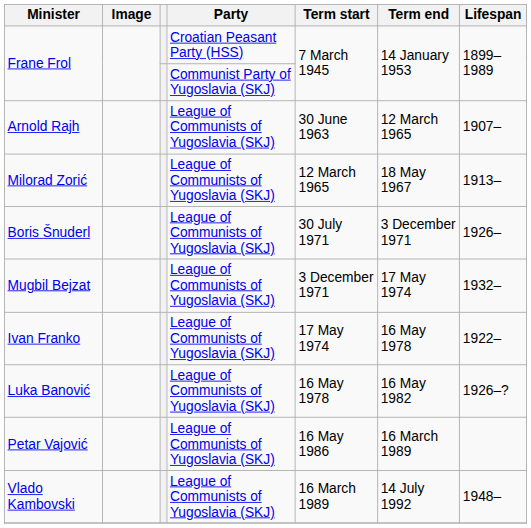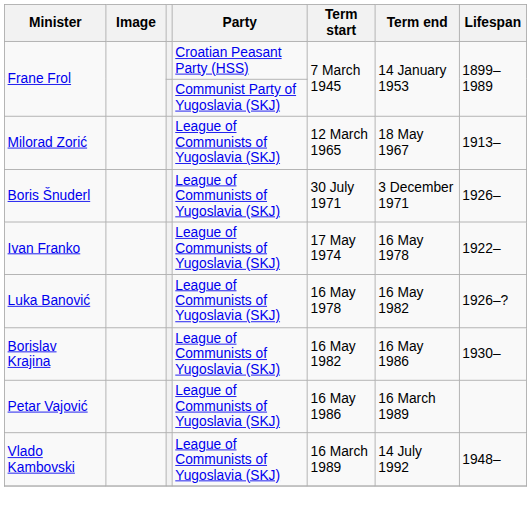- row: Arnold Rajh | League of Communists of Yugoslavia (SKJ) | 30 June 1963 | 12 March 1965 | 1907–
- row: Mugbil Bejzat | League of Communists of Yugoslavia (SKJ) | 3 December 1971 | 17 May 1974 | 1932–
+ row: Borislav Krajina | League of Communists of Yugoslavia (SKJ) | 16 May 1982 | 16 May 1986 | 1930–
